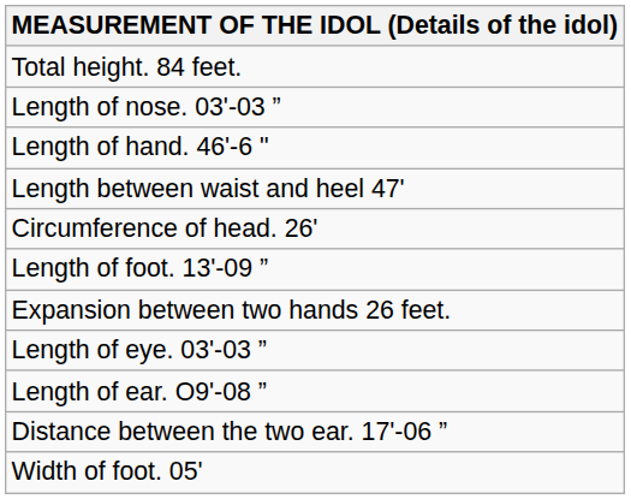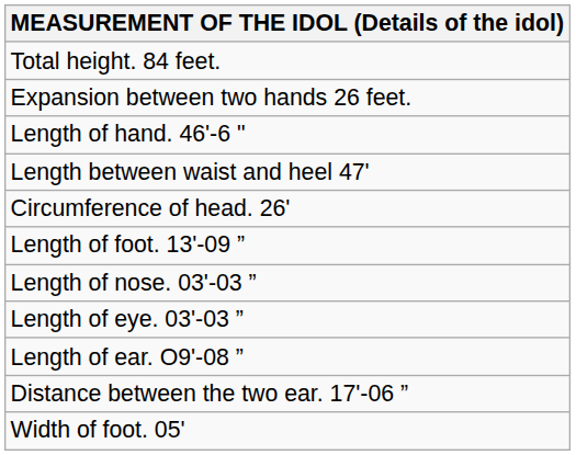row 3 | column 1: Length of nose. 03'-03 ” -> Expansion between two hands 26 feet.
row 8 | column 1: Expansion between two hands 26 feet. -> Length of nose. 03'-03 ”
